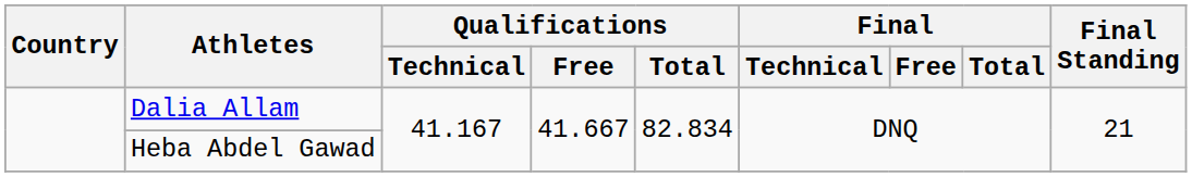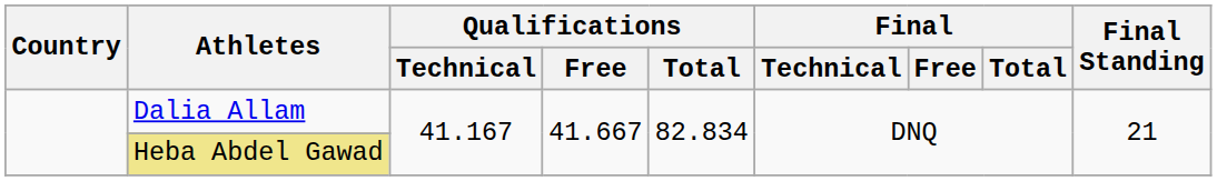Heba Abdel Gawad | Athletes: no background -> khaki background
